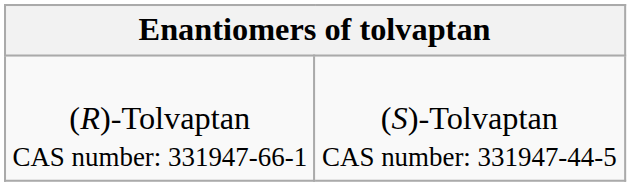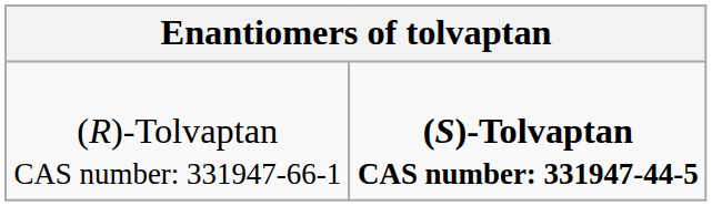(R)-Tolvaptan CAS number: 331947-66-1 | column 2: normal -> bold
